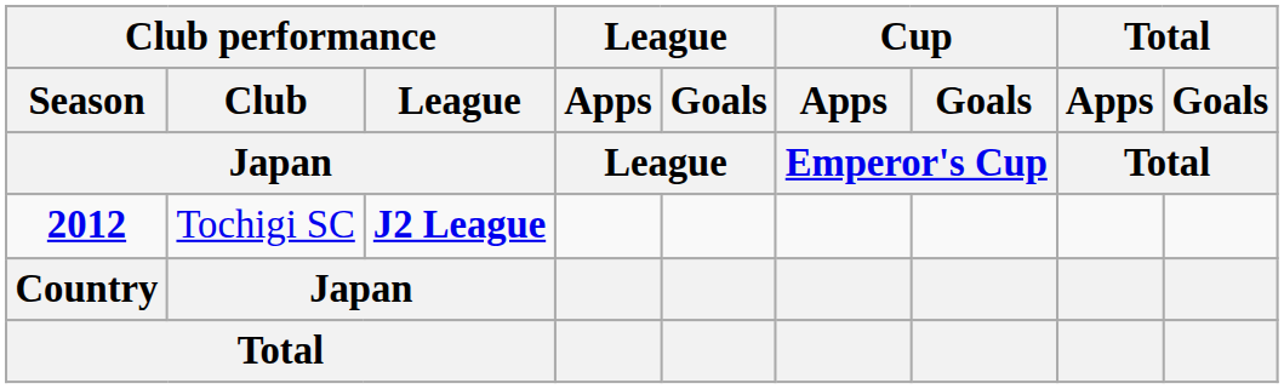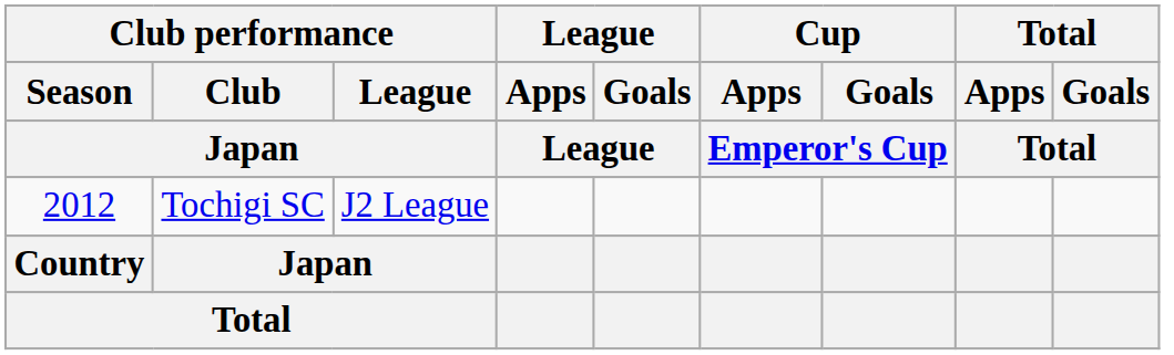Tochigi SC | Club performance / Season / Japan: bold -> normal
Tochigi SC | Club performance / League / Japan: bold -> normal
